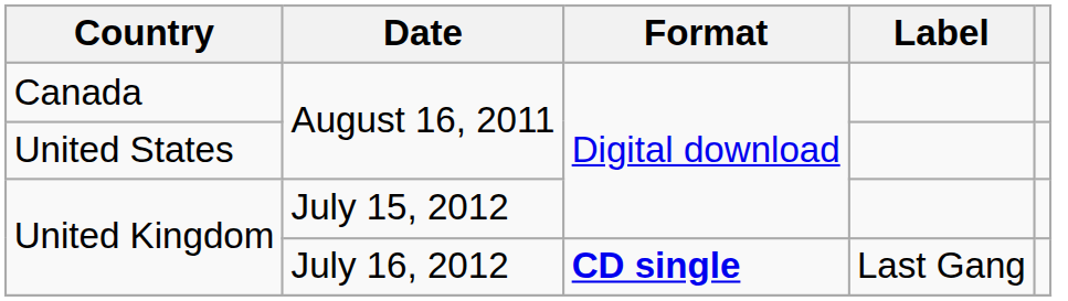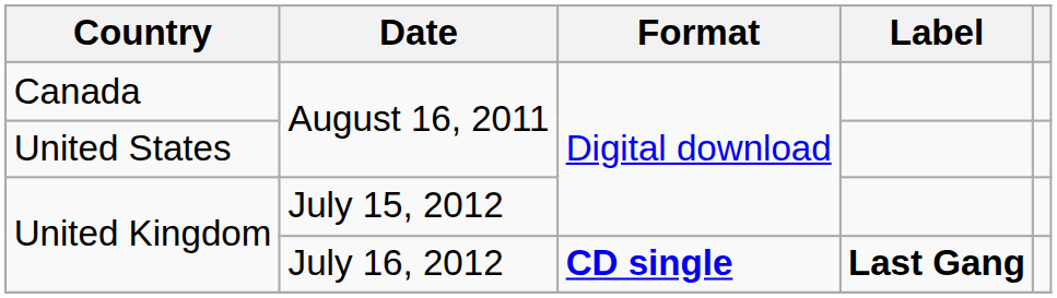United Kingdom / July 16, 2012 | Label: normal -> bold
